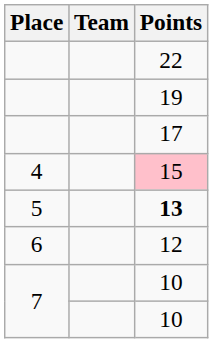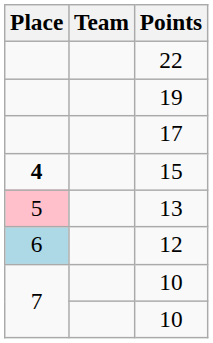15 | Place: normal -> bold
15 | Points: pink background -> no background
13 | Place: no background -> pink background
13 | Points: bold -> normal
12 | Place: no background -> lightblue background
